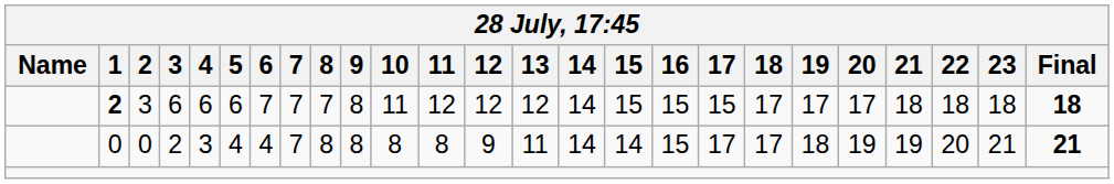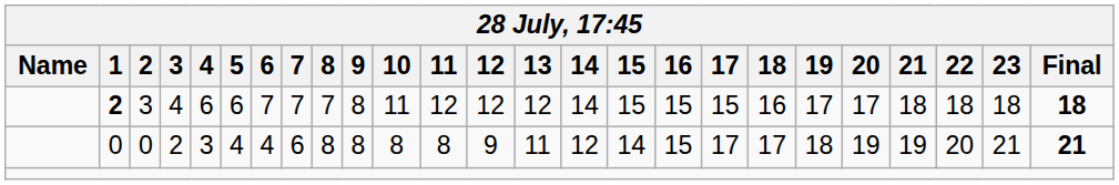row 3 | 3: 6 -> 4
row 3 | 18: 17 -> 16
row 4 | 7: 7 -> 6
row 4 | 14: 14 -> 12
